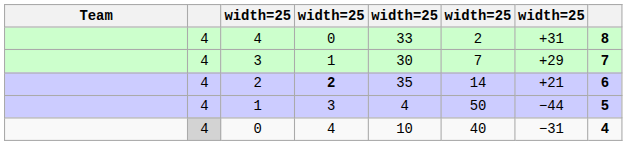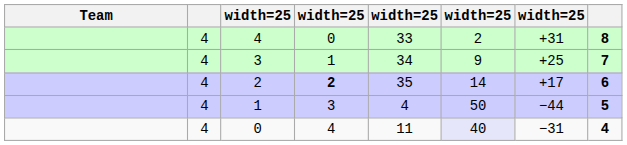row 3 | column 5: 30 -> 34
row 3 | column 6: 7 -> 9
row 3 | column 7: +29 -> +25
row 4 | column 7: +21 -> +17
row 6 | column 2: lightgrey background -> no background
row 6 | column 5: 10 -> 11
row 6 | column 6: no background -> lavender background
